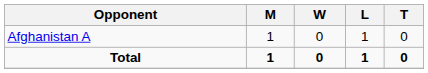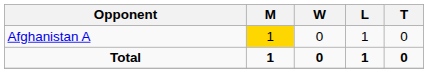Afghanistan A | M: no background -> gold background
